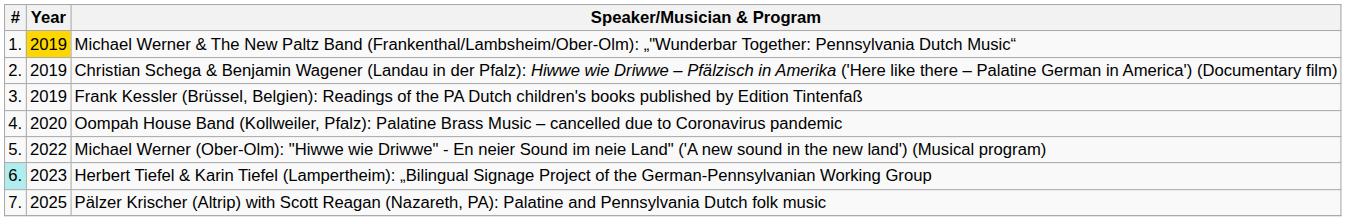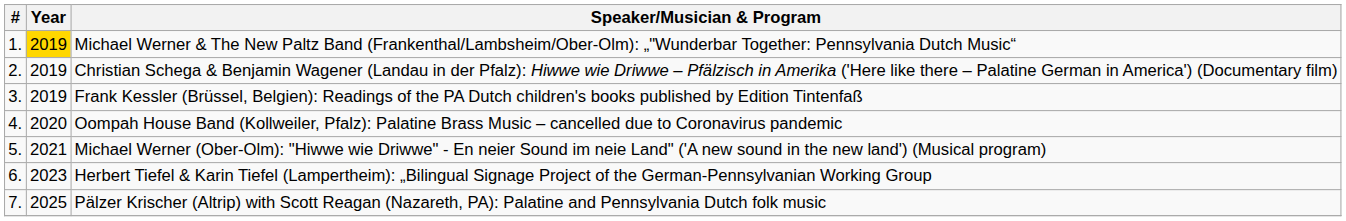row 6 | Year: 2022 -> 2021
row 7 | #: paleturquoise background -> no background
